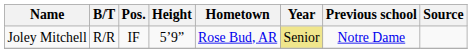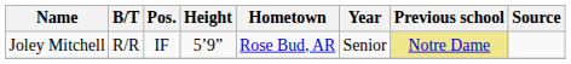Joley Mitchell | Year: khaki background -> no background
Joley Mitchell | Previous school: no background -> khaki background
